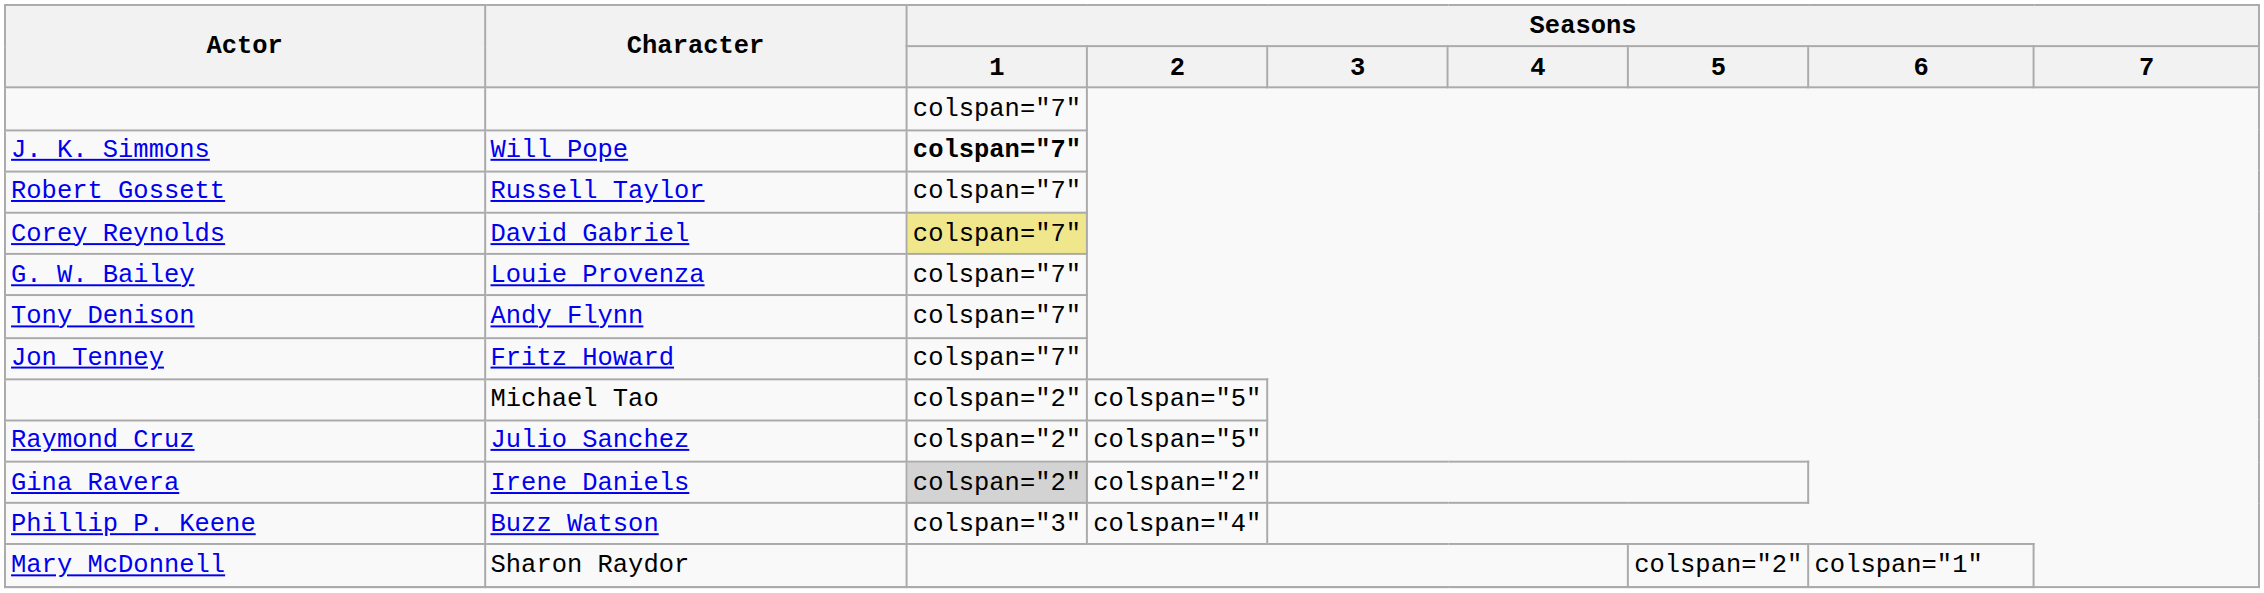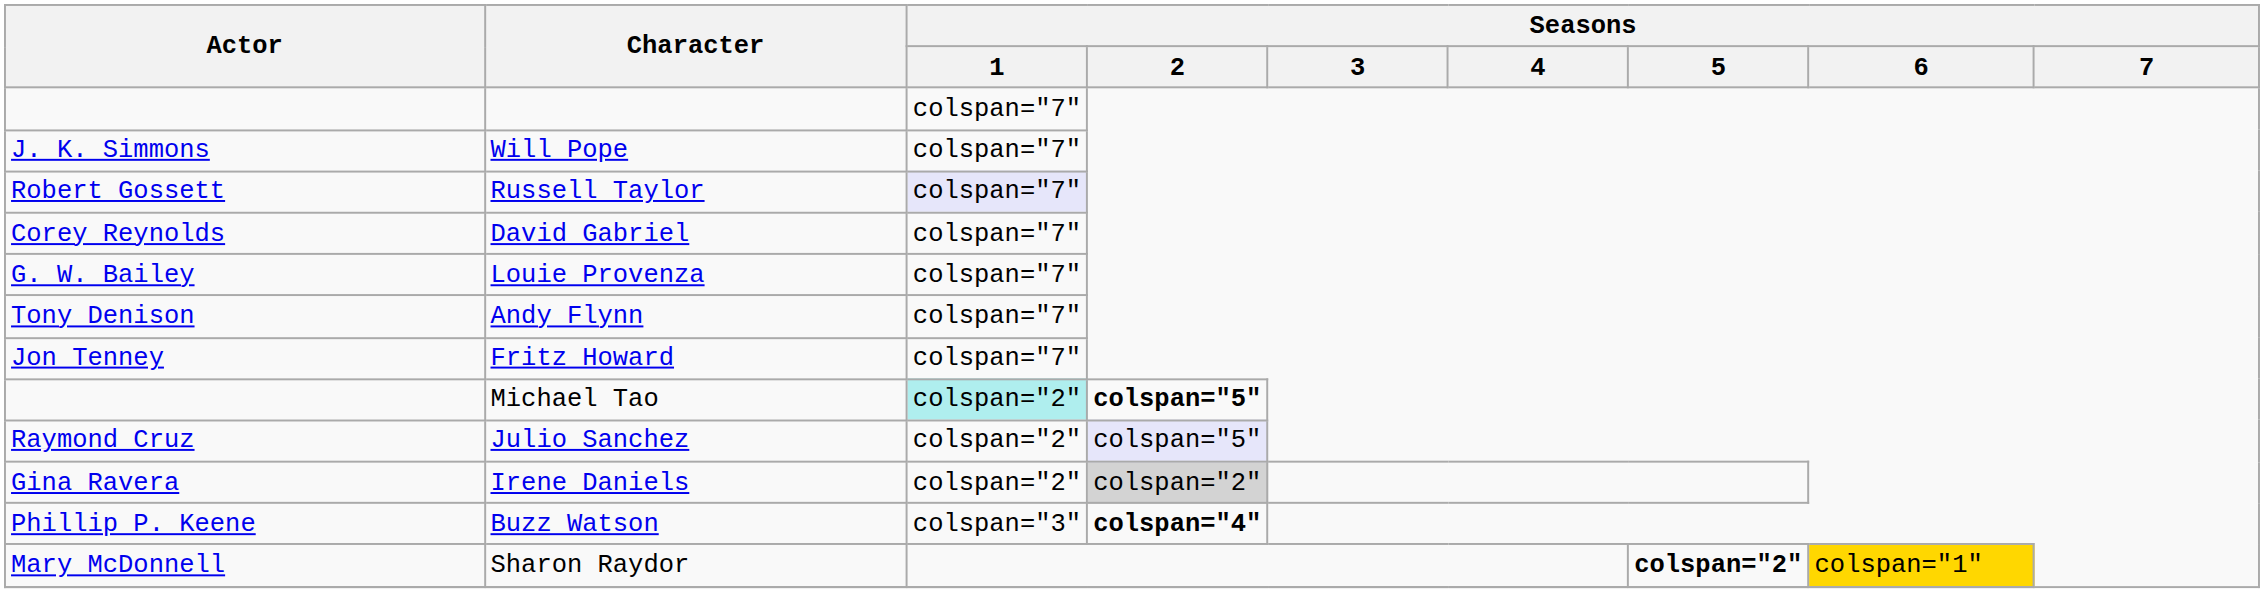Will Pope | Seasons / 1: bold -> normal
Russell Taylor | Seasons / 1: no background -> lavender background
David Gabriel | Seasons / 1: khaki background -> no background
Michael Tao | Seasons / 1: no background -> paleturquoise background
Michael Tao | Seasons / 2: normal -> bold
Julio Sanchez | Seasons / 2: no background -> lavender background
Irene Daniels | Seasons / 1: lightgrey background -> no background
Irene Daniels | Seasons / 2: no background -> lightgrey background
Buzz Watson | Seasons / 2: normal -> bold
Sharon Raydor | Seasons / 5: normal -> bold
Sharon Raydor | Seasons / 6: no background -> gold background
